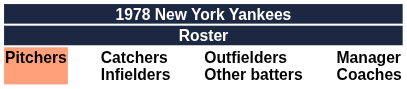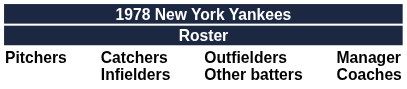Pitchers | column 1: lightsalmon background -> no background
